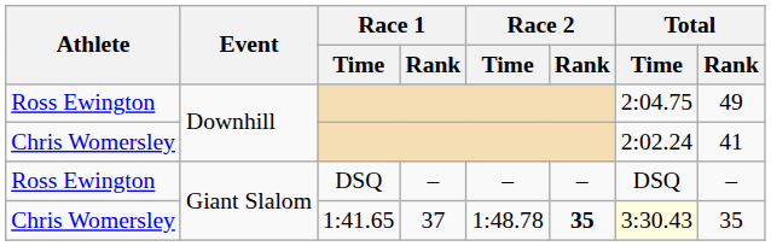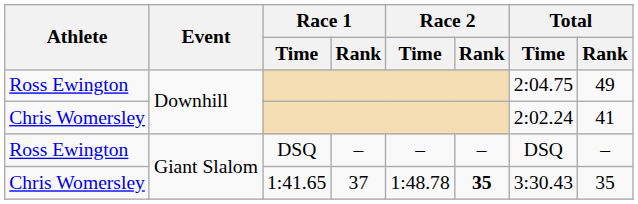1:41.65 | Total / Time: lightyellow background -> no background
